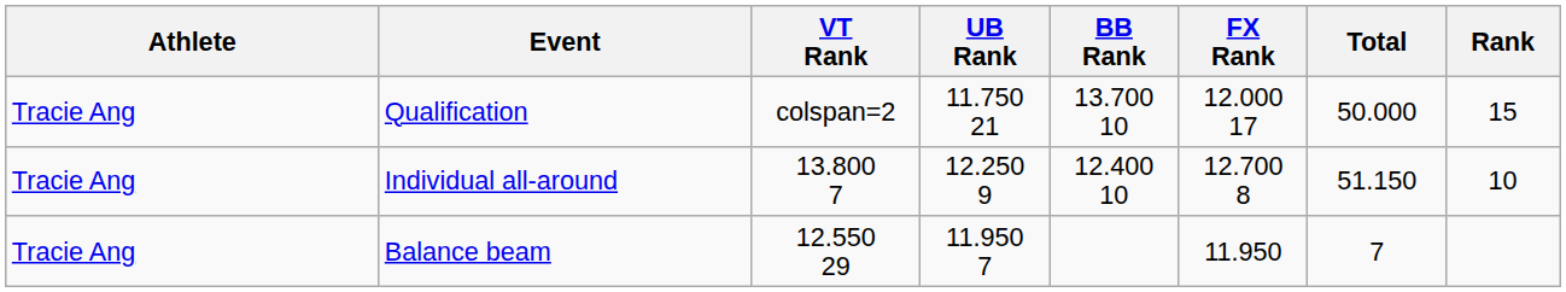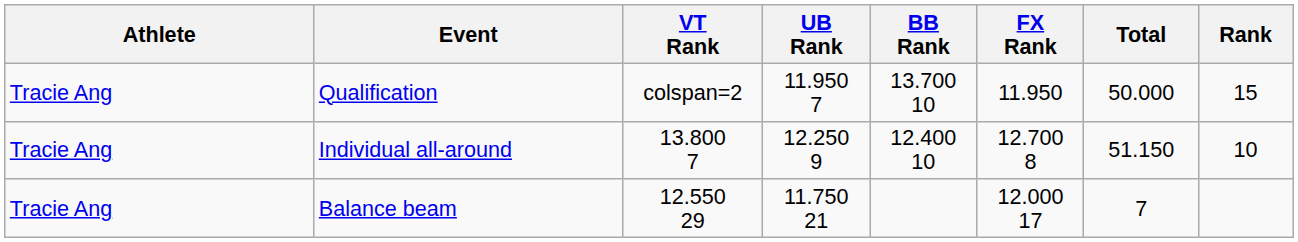Qualification | UB Rank: 11.750 21 -> 11.950 7
Qualification | FX Rank: 12.000 17 -> 11.950
Balance beam | UB Rank: 11.950 7 -> 11.750 21
Balance beam | FX Rank: 11.950 -> 12.000 17
